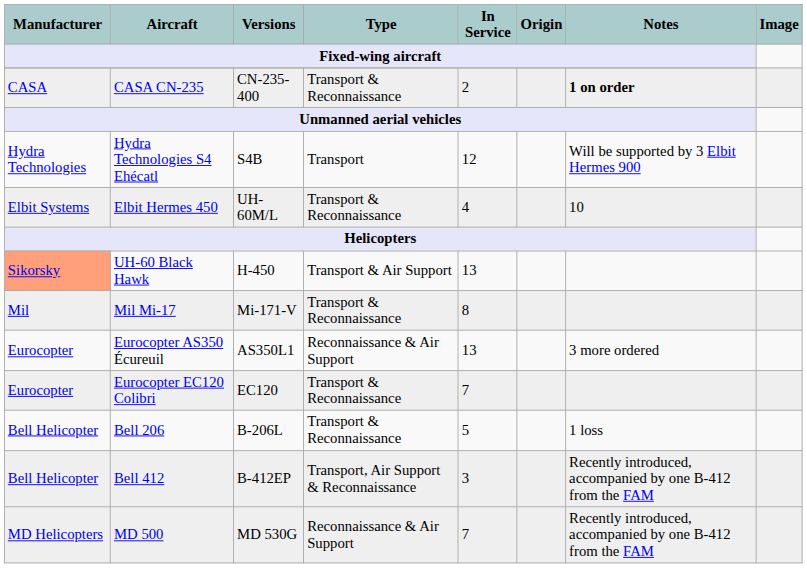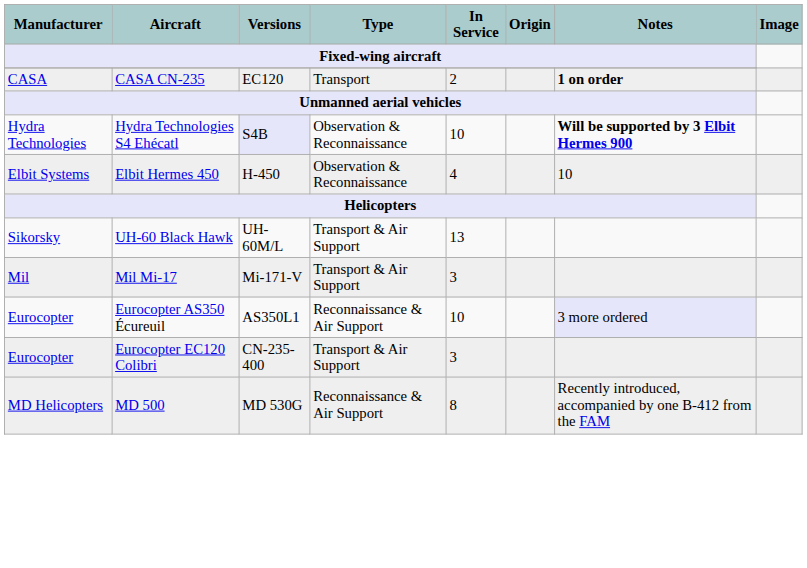CASA CN-235 | Versions / Fixed-wing aircraft: CN-235-400 -> EC120
CASA CN-235 | Type / Fixed-wing aircraft: Transport & Reconnaissance -> Transport
Hydra Technologies S4 Ehécatl | Versions / Fixed-wing aircraft: no background -> lavender background
Hydra Technologies S4 Ehécatl | Type / Fixed-wing aircraft: Transport -> Observation & Reconnaissance
Hydra Technologies S4 Ehécatl | In Service / Fixed-wing aircraft: 12 -> 10
Hydra Technologies S4 Ehécatl | Notes / Fixed-wing aircraft: normal -> bold
Elbit Hermes 450 | Versions / Fixed-wing aircraft: UH-60M/L -> H-450
Elbit Hermes 450 | Type / Fixed-wing aircraft: Transport & Reconnaissance -> Observation & Reconnaissance
UH-60 Black Hawk | Manufacturer / Fixed-wing aircraft: lightsalmon background -> no background
UH-60 Black Hawk | Versions / Fixed-wing aircraft: H-450 -> UH-60M/L
Mil Mi-17 | Type / Fixed-wing aircraft: Transport & Reconnaissance -> Transport & Air Support
Mil Mi-17 | In Service / Fixed-wing aircraft: 8 -> 3
Eurocopter AS350 Écureuil | In Service / Fixed-wing aircraft: 13 -> 10
Eurocopter AS350 Écureuil | Notes / Fixed-wing aircraft: no background -> lavender background
Eurocopter EC120 Colibri | Versions / Fixed-wing aircraft: EC120 -> CN-235-400
Eurocopter EC120 Colibri | Type / Fixed-wing aircraft: Transport & Reconnaissance -> Transport & Air Support
Eurocopter EC120 Colibri | In Service / Fixed-wing aircraft: 7 -> 3
- row: Bell Helicopter | Bell 206 | B-206L | Transport & Reconnaissance | 5 | 1 loss
- row: Bell Helicopter | Bell 412 | B-412EP | Transport, Air Support & Reconnaissance | 3 | Recently introduced, accompanied by one B-412 from the FAM
MD 500 | In Service / Fixed-wing aircraft: 7 -> 8
